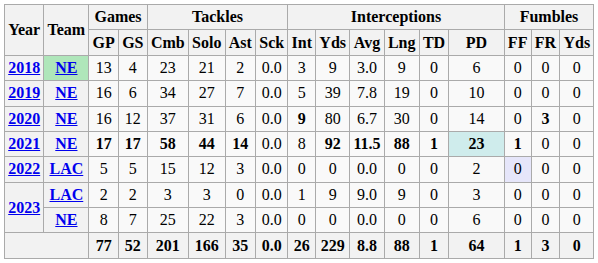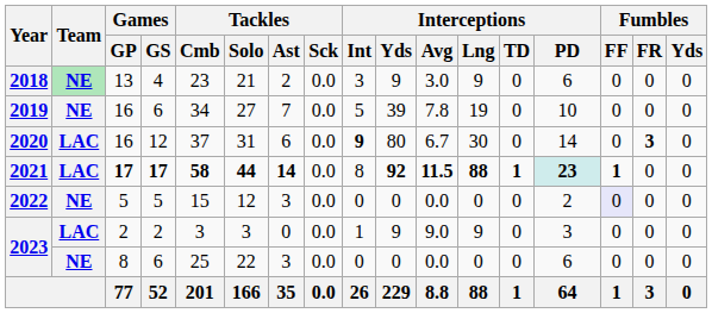2020 | Team: NE -> LAC
2021 | Team: NE -> LAC
2022 | Team: LAC -> NE
2023 / 8 | Games / GS: 7 -> 6
